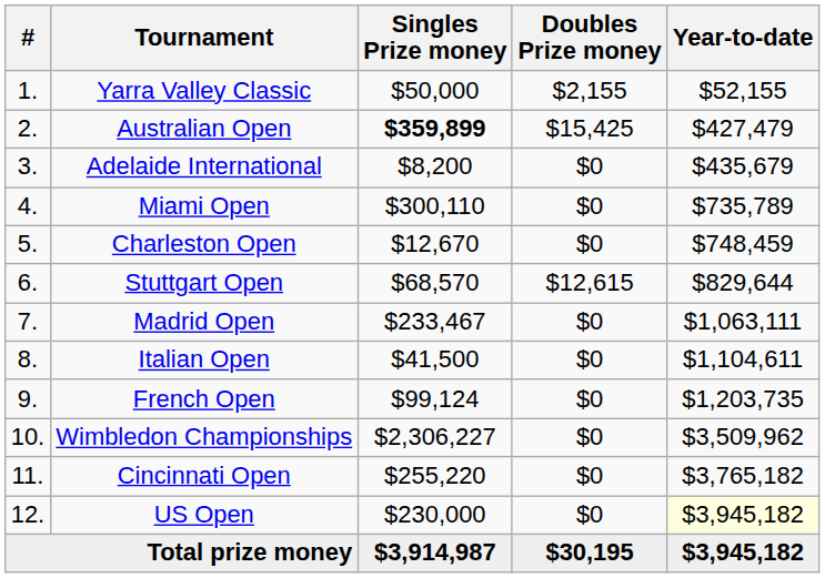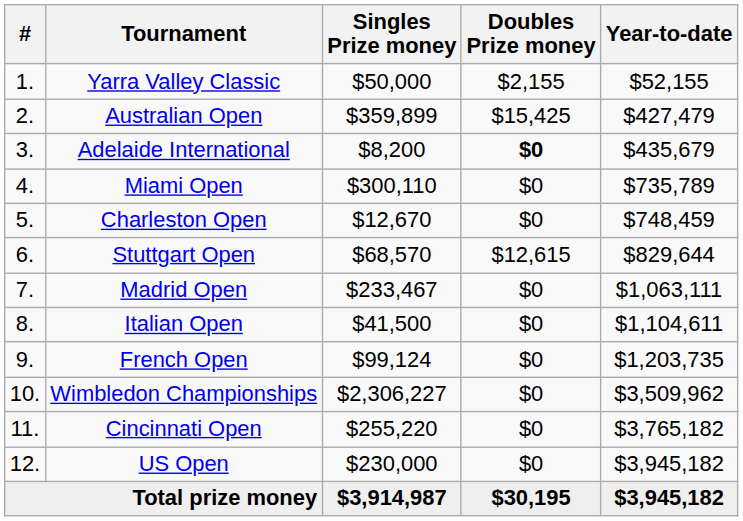Australian Open | Singles Prize money: bold -> normal
Adelaide International | Doubles Prize money: normal -> bold
US Open | Year-to-date: lightyellow background -> no background
